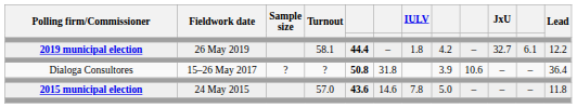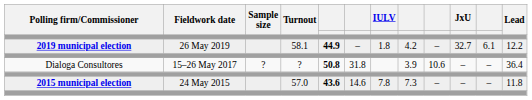2019 municipal election | column 5: 44.4 -> 44.9
2015 municipal election | column 8: 5.0 -> 7.3
